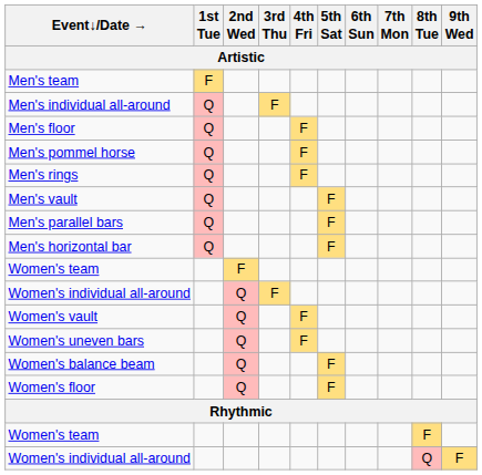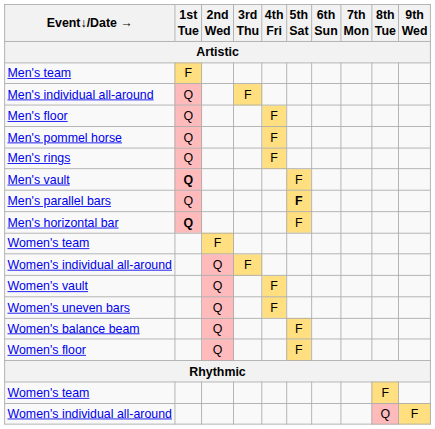Men's vault | 1st Tue: normal -> bold
Men's parallel bars | 5th Sat: normal -> bold
Men's horizontal bar | 1st Tue: normal -> bold
